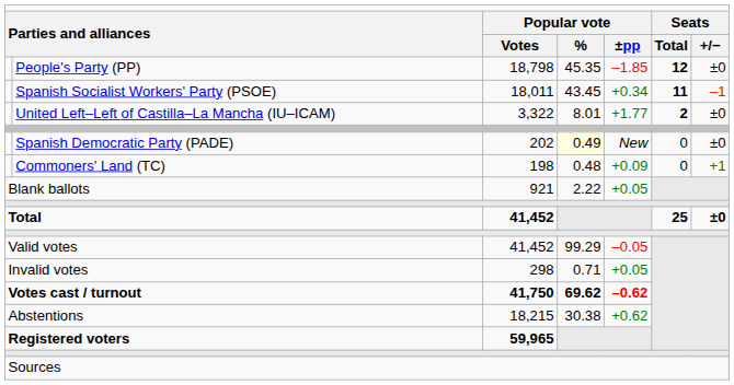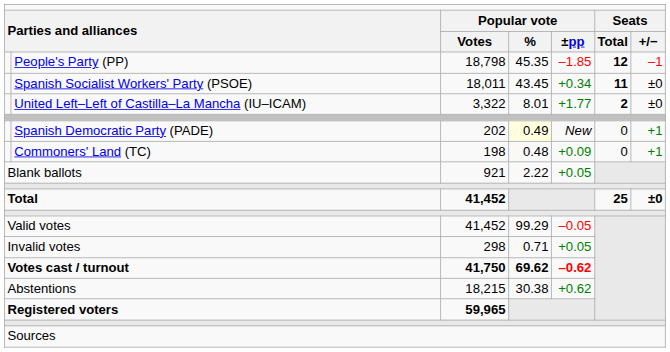People's Party (PP) | column 7: ±0 -> –1
Spanish Socialist Workers' Party (PSOE) | column 7: –1 -> ±0
Spanish Democratic Party (PADE) | column 7: ±0 -> +1
